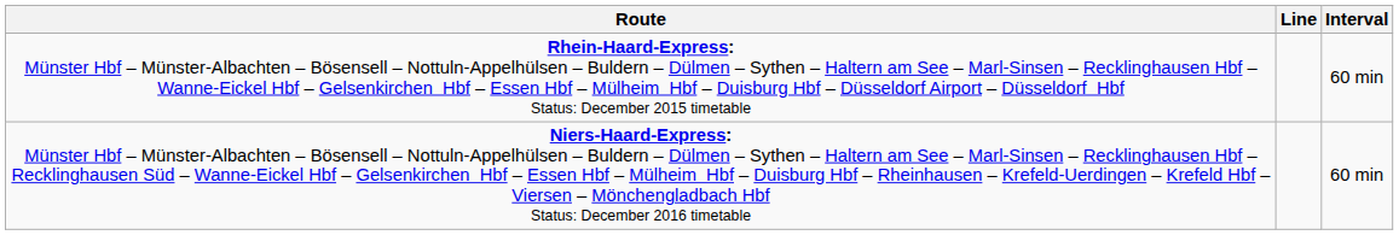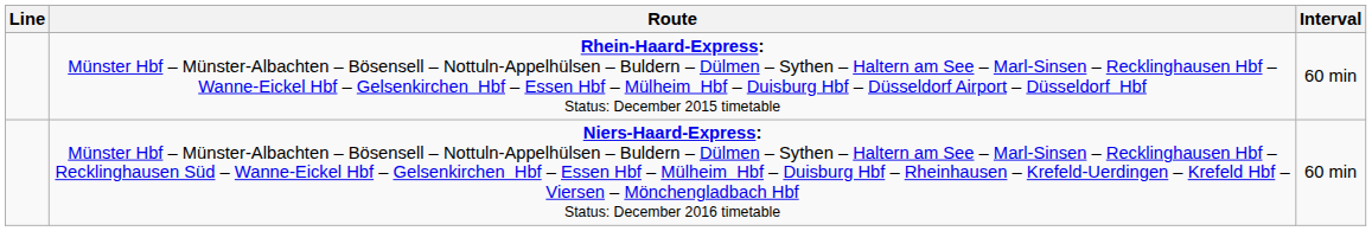columns swapped: Line <-> Route
